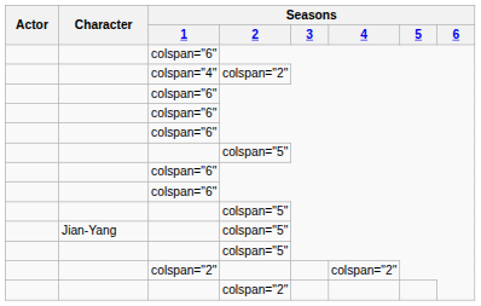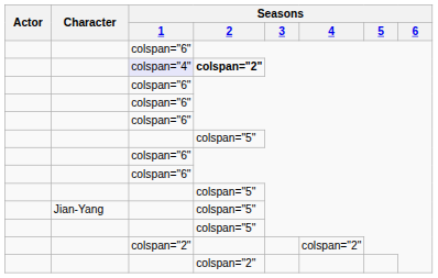colspan="4" | Seasons / 1: no background -> lavender background
colspan="4" | Seasons / 2: normal -> bold
